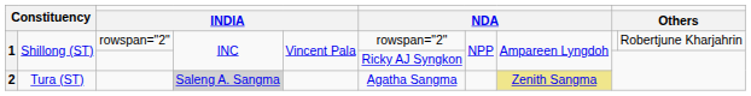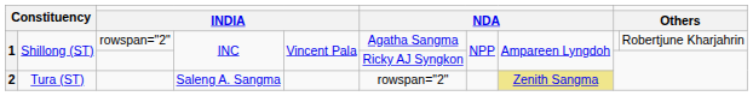1 / rowspan="2" | column 6: rowspan="2" -> Agatha Sangma
2 | column 4: lightgrey background -> no background
2 | column 6: Agatha Sangma -> rowspan="2"
